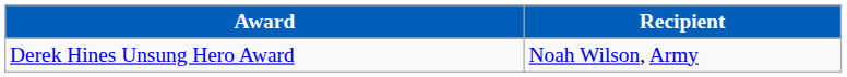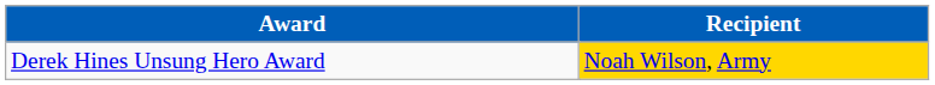Derek Hines Unsung Hero Award | Recipient: no background -> gold background
